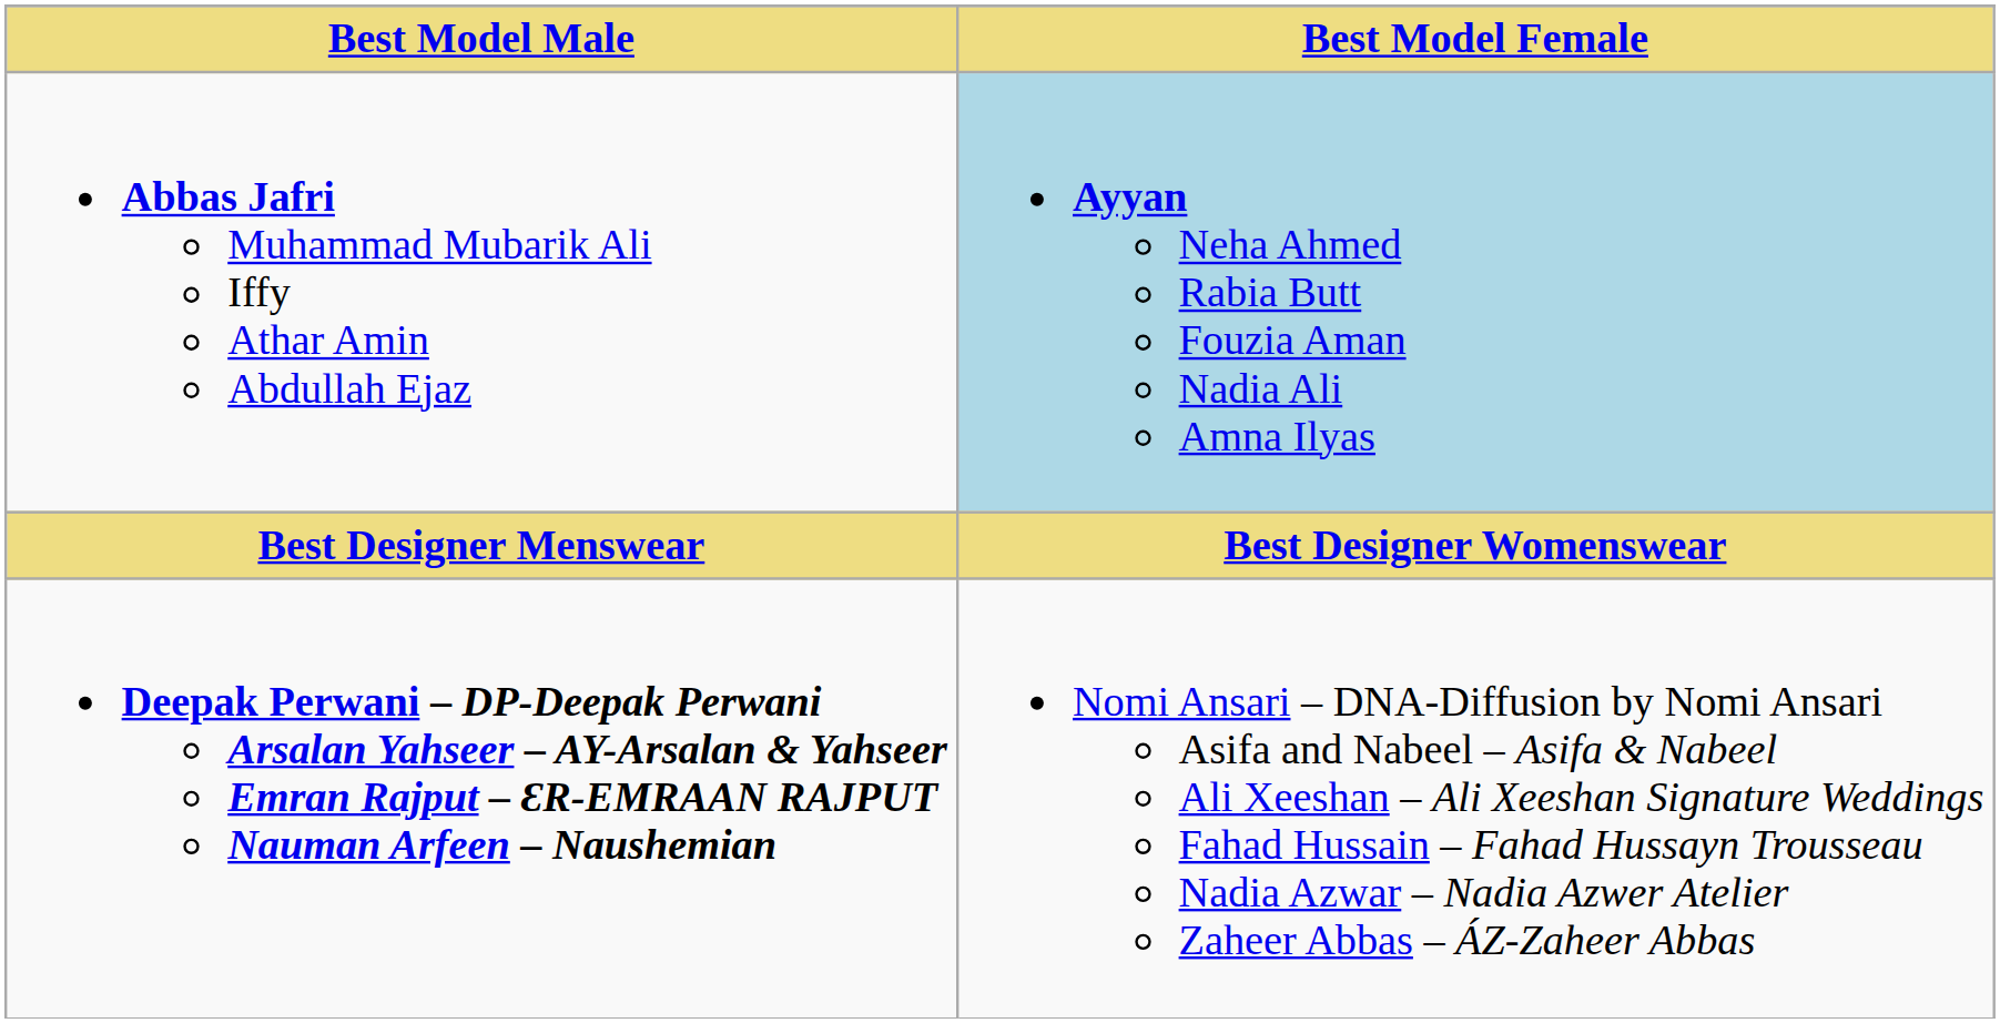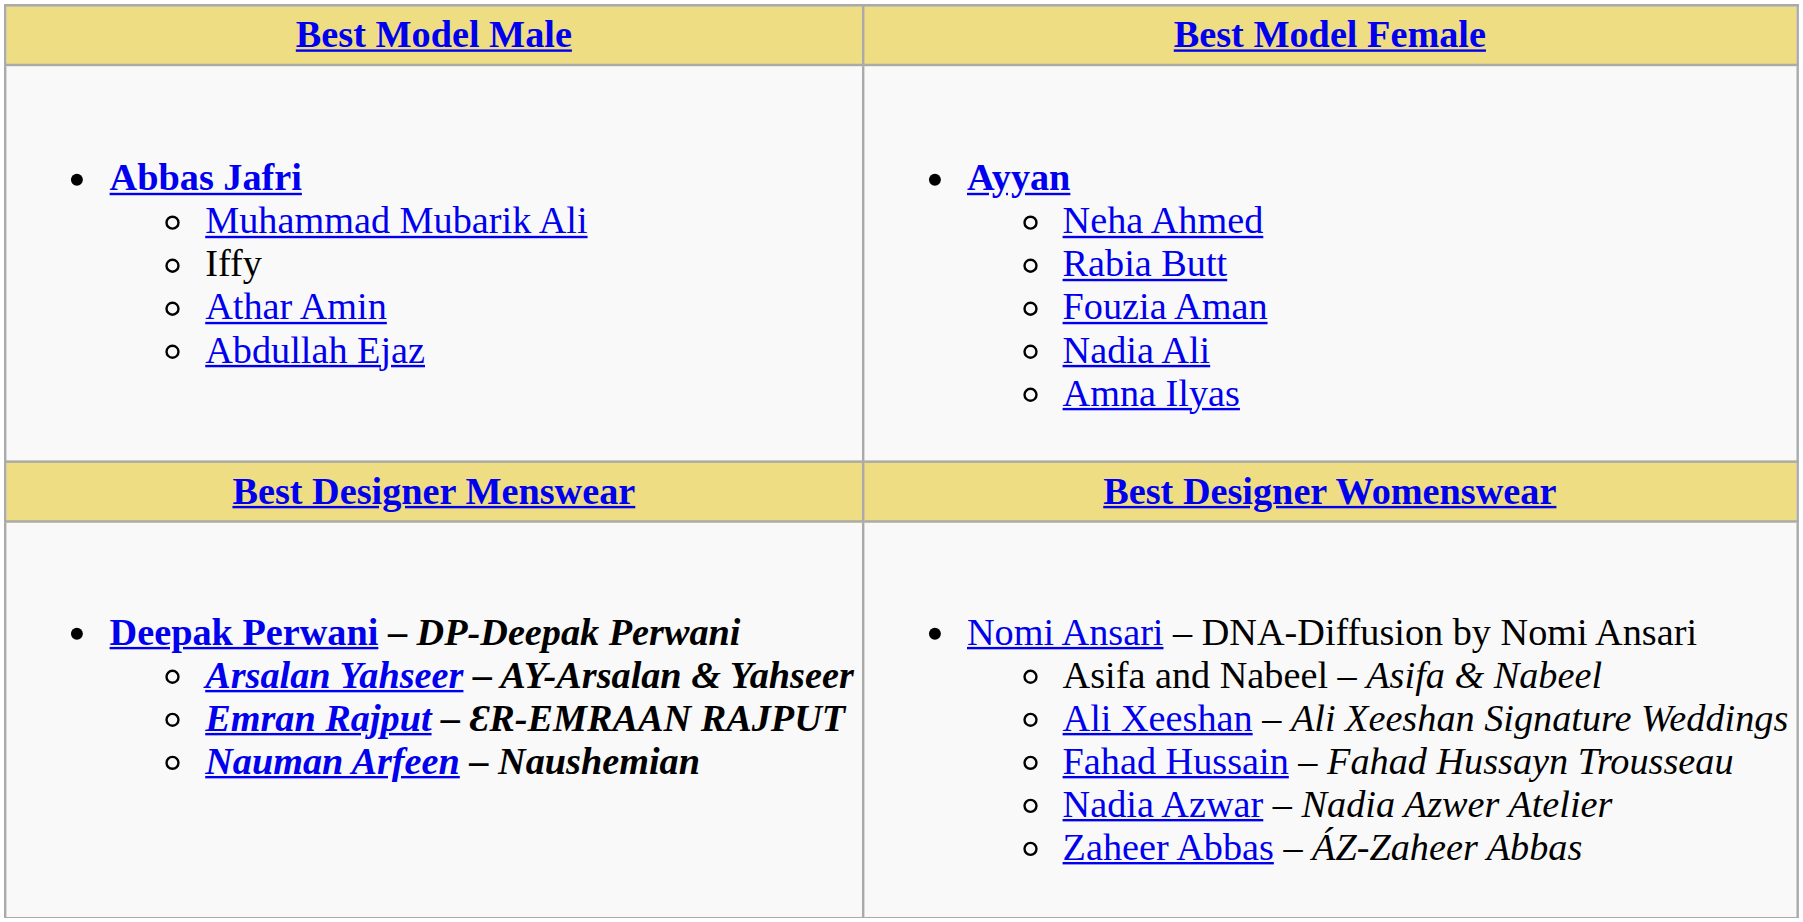row 2 | Best Model Female: lightblue background -> no background
